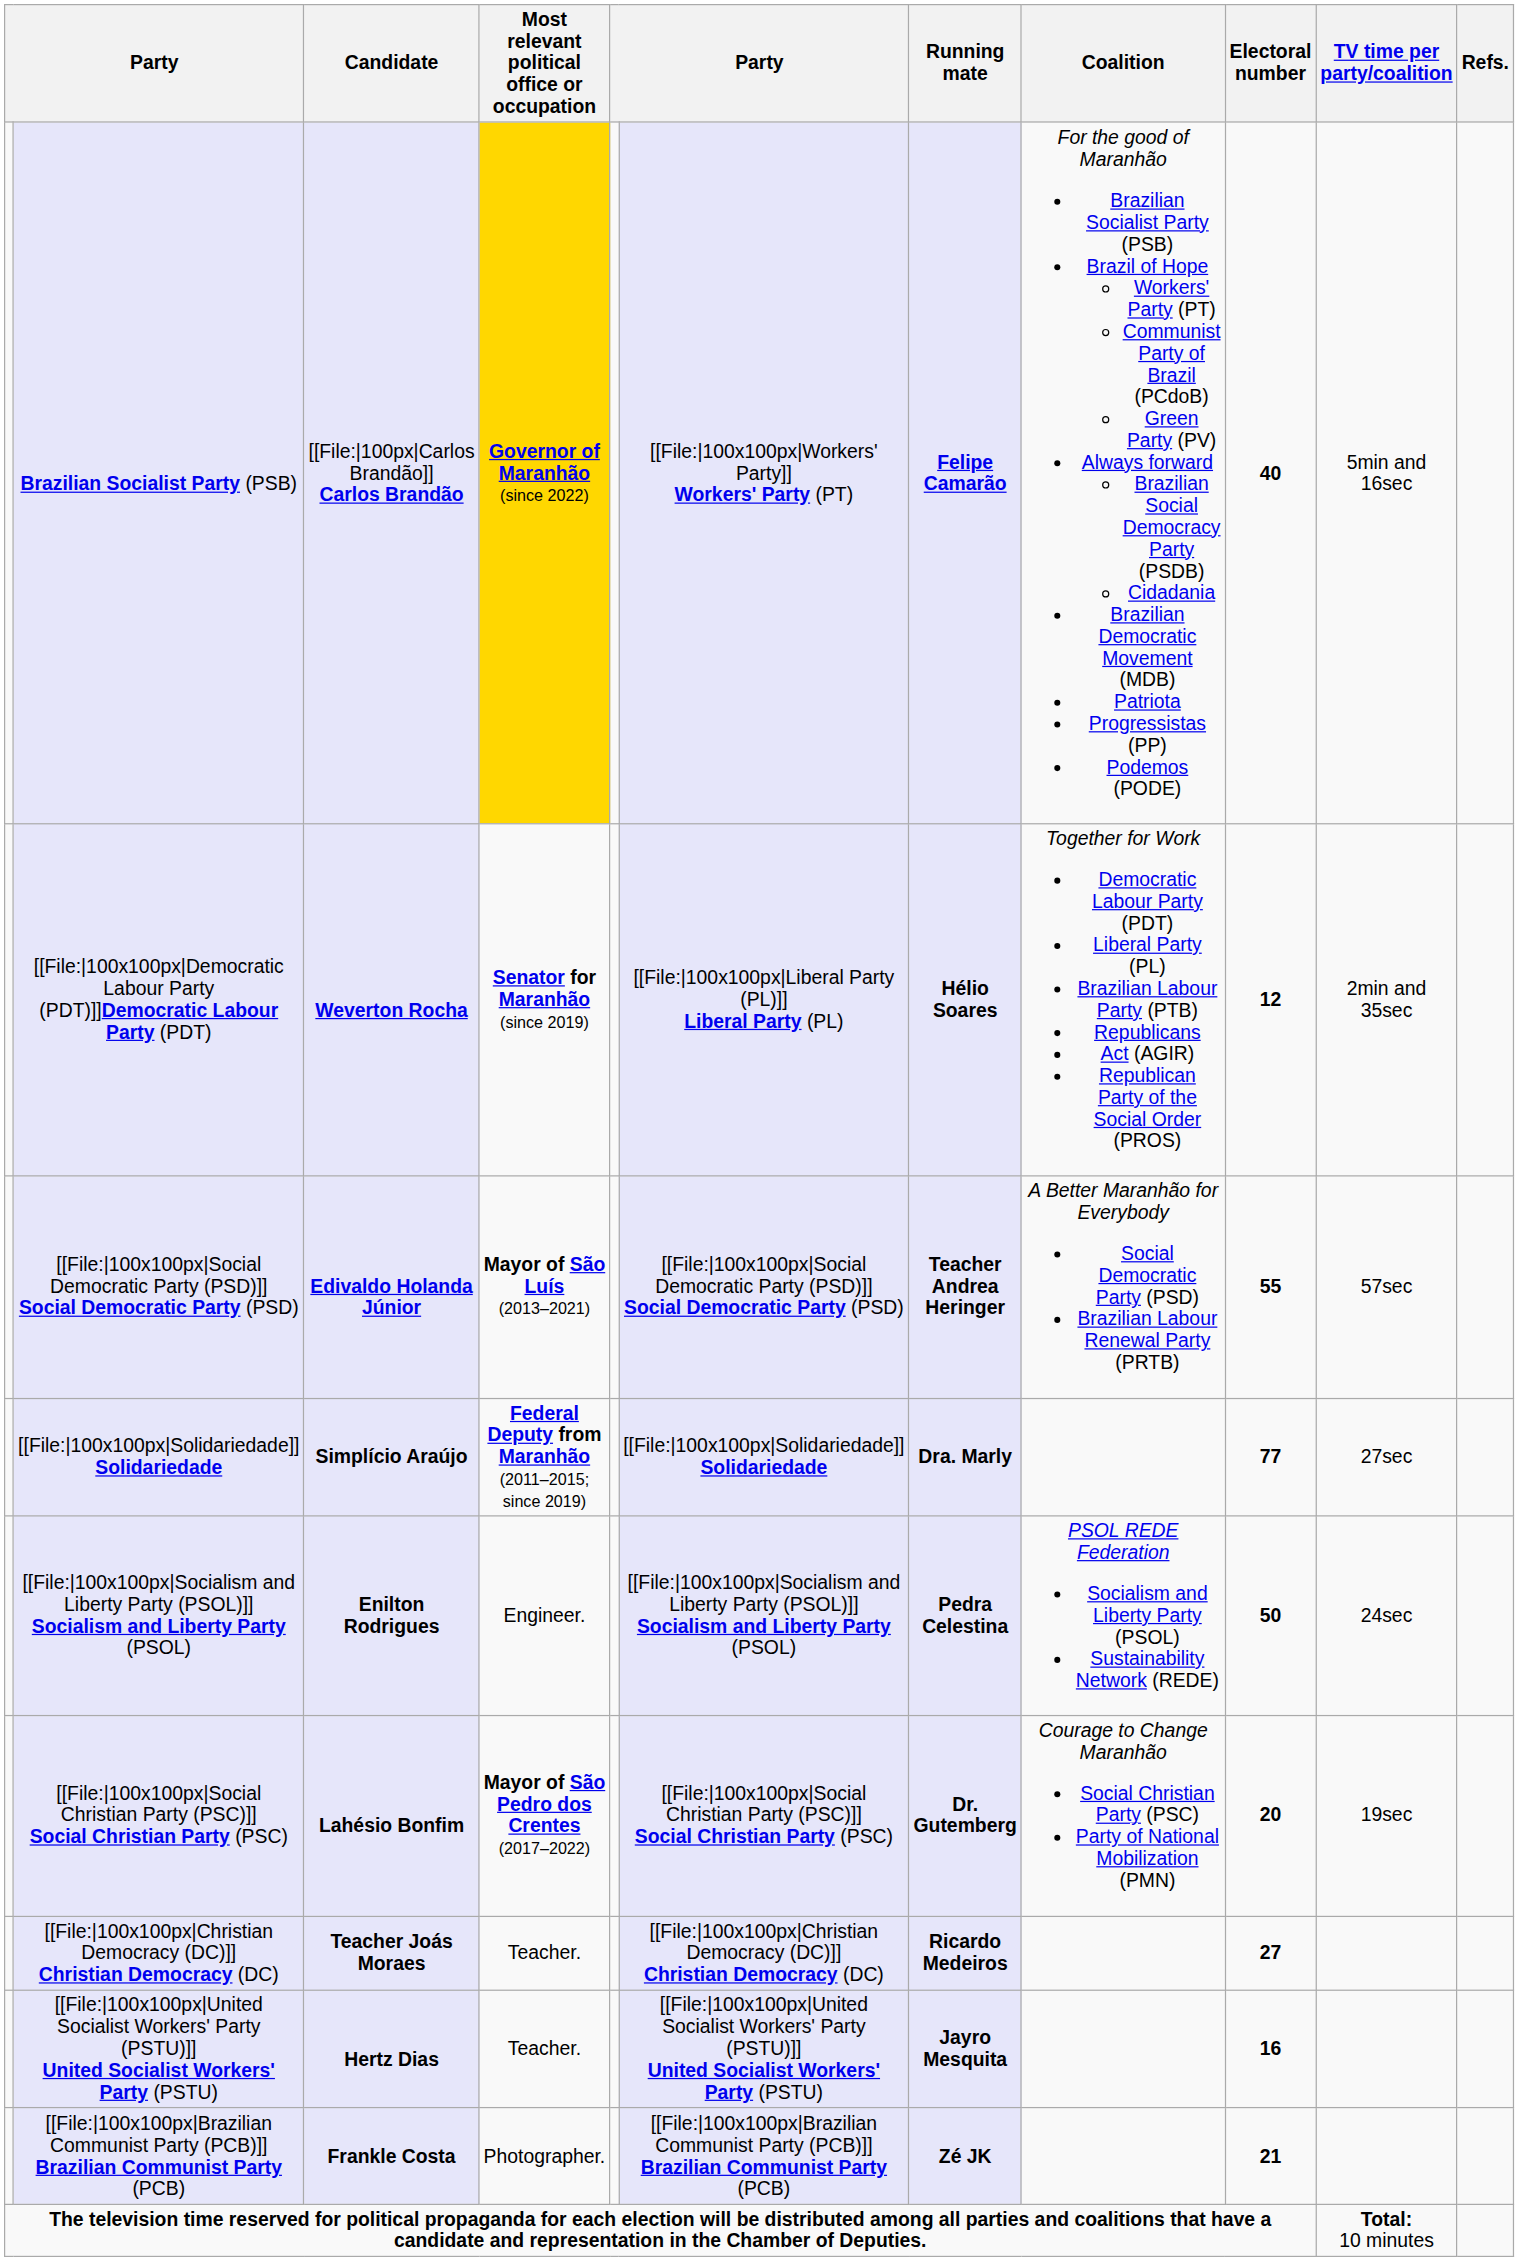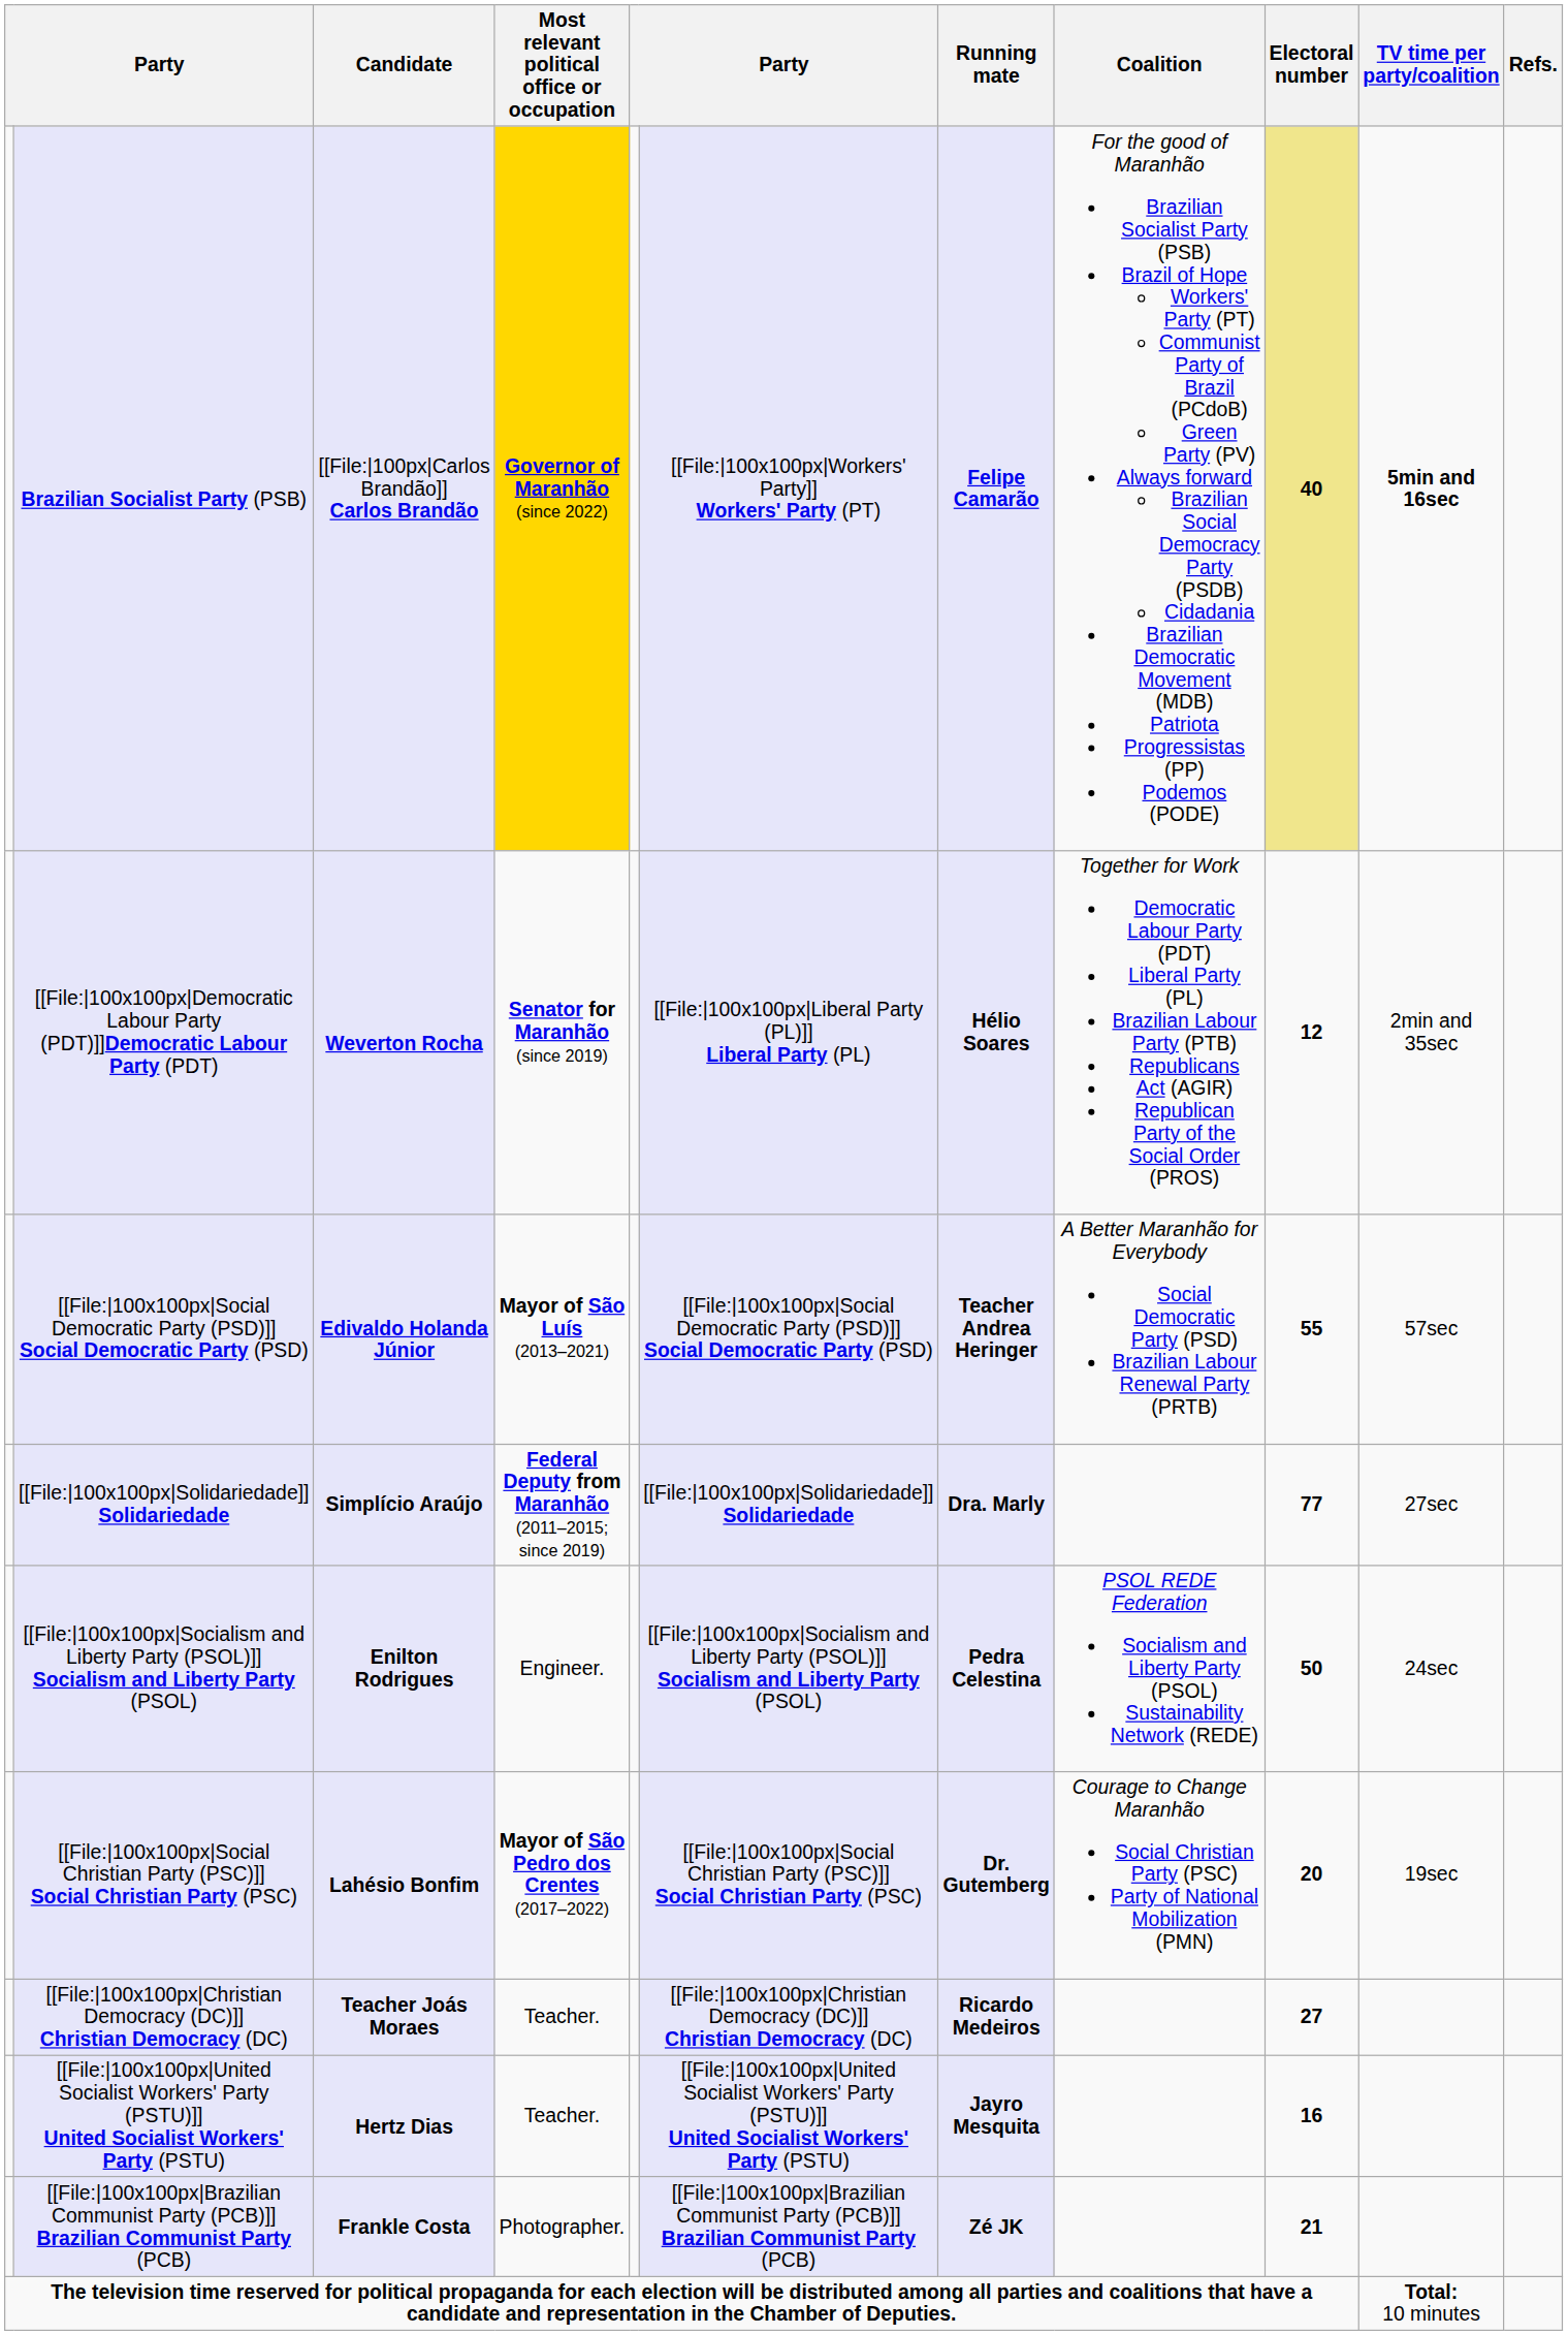Brazilian Socialist Party (PSB) | Electoral number: no background -> khaki background
Brazilian Socialist Party (PSB) | TV time per party/coalition: normal -> bold
